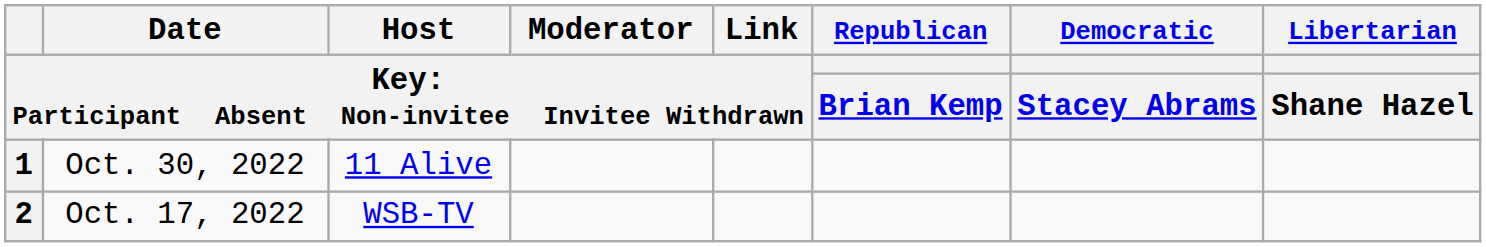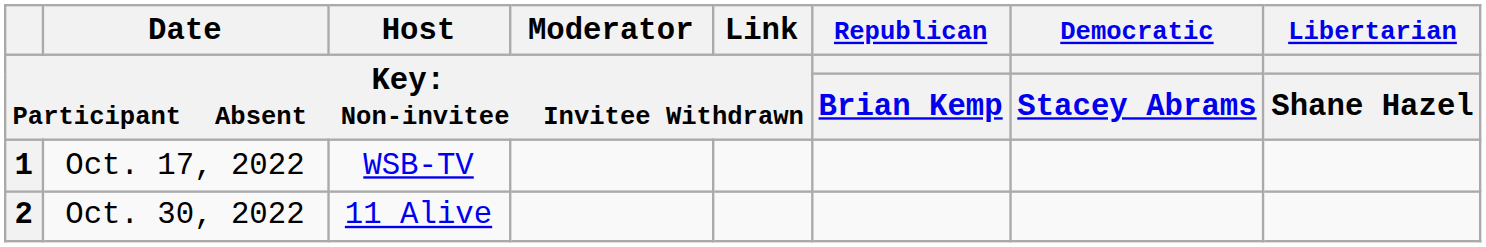1 | column 2: Oct. 30, 2022 -> Oct. 17, 2022
1 | column 3: 11 Alive -> WSB-TV
2 | column 2: Oct. 17, 2022 -> Oct. 30, 2022
2 | column 3: WSB-TV -> 11 Alive
